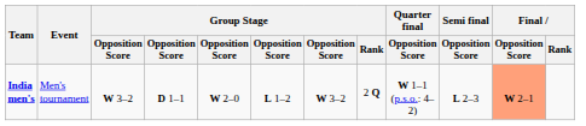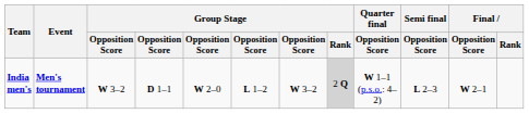India men's | Event: normal -> bold
India men's | Group Stage / Rank: no background -> lightgrey background
India men's | Final / Opposition Score: lightsalmon background -> no background
